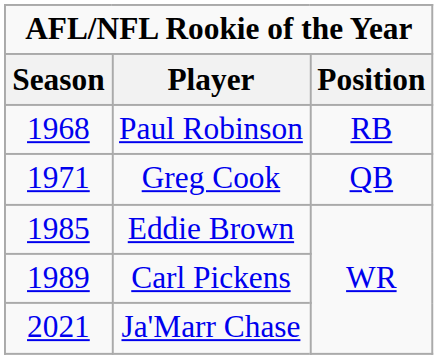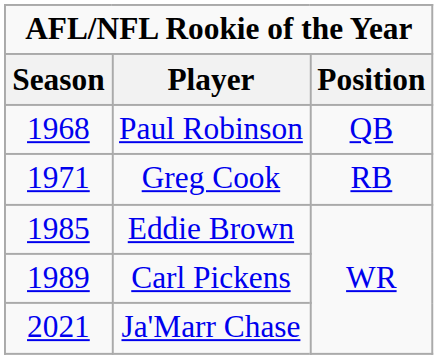Paul Robinson | Position: RB -> QB
Greg Cook | Position: QB -> RB
